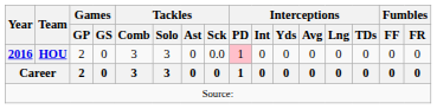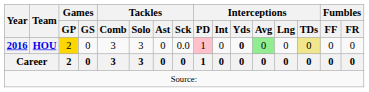2016 | Games / GP: no background -> gold background
2016 | Interceptions / Yds: normal -> bold
2016 | Interceptions / Avg: no background -> lightgreen background
2016 | Interceptions / TDs: no background -> khaki background
